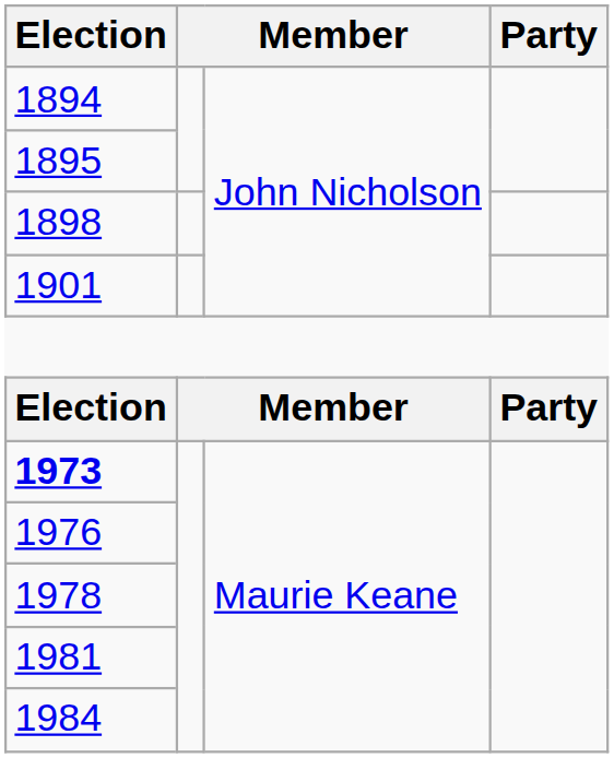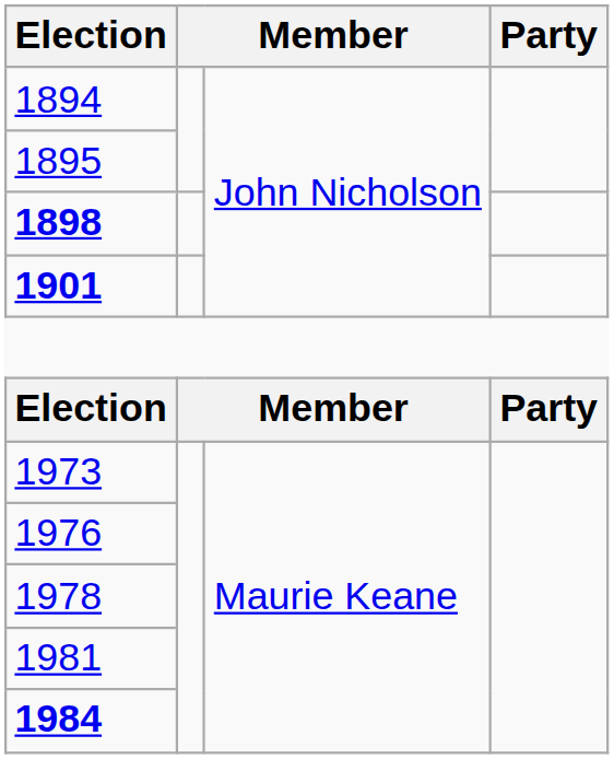1898 | Election: normal -> bold
1901 | Election: normal -> bold
1973 | Election: bold -> normal
1984 | Election: normal -> bold
